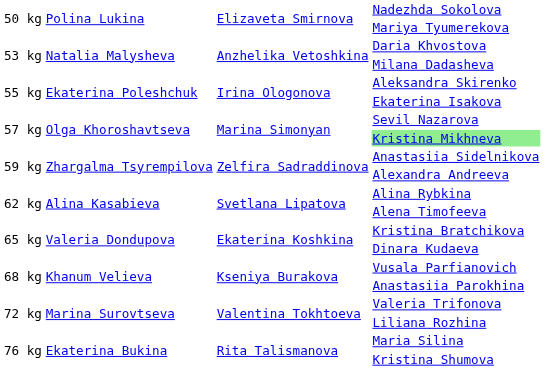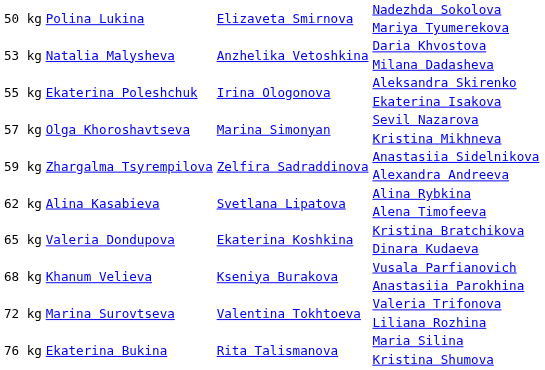Kristina Mikhneva | column 4: lightgreen background -> no background
